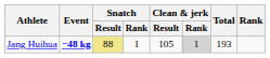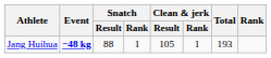Jang Huihua | Snatch / Result: khaki background -> no background
Jang Huihua | Clean & jerk / Rank: lightgrey background -> no background
